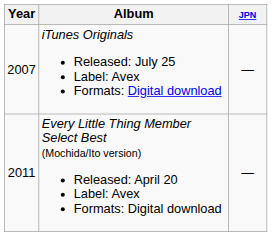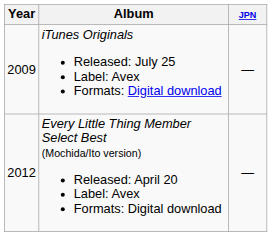row 2 | Year: 2007 -> 2009
row 3 | Year: 2011 -> 2012
